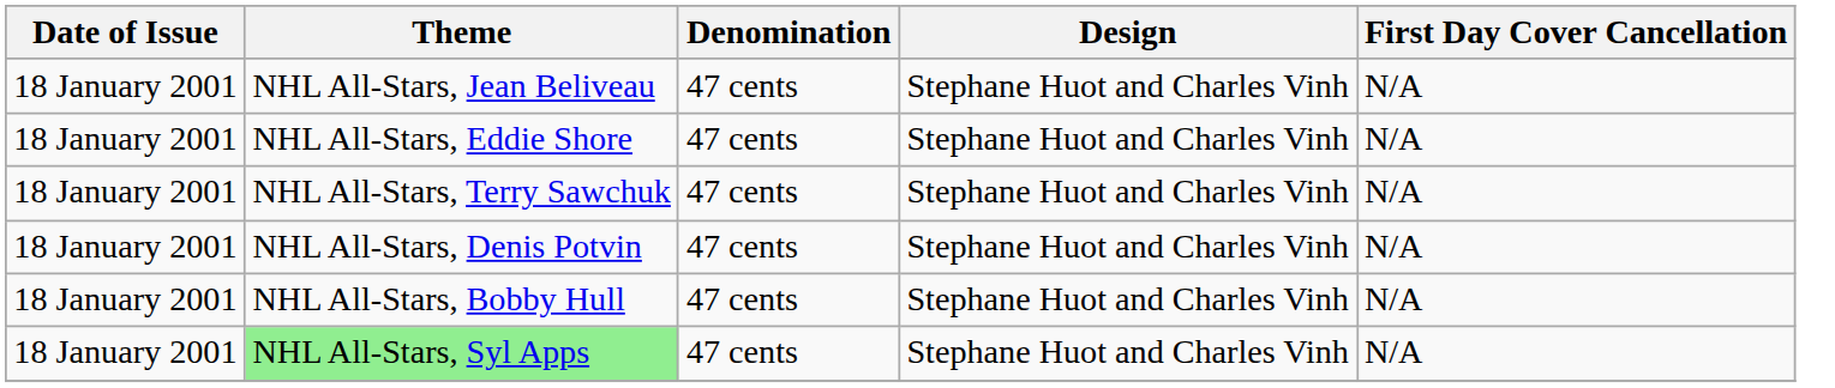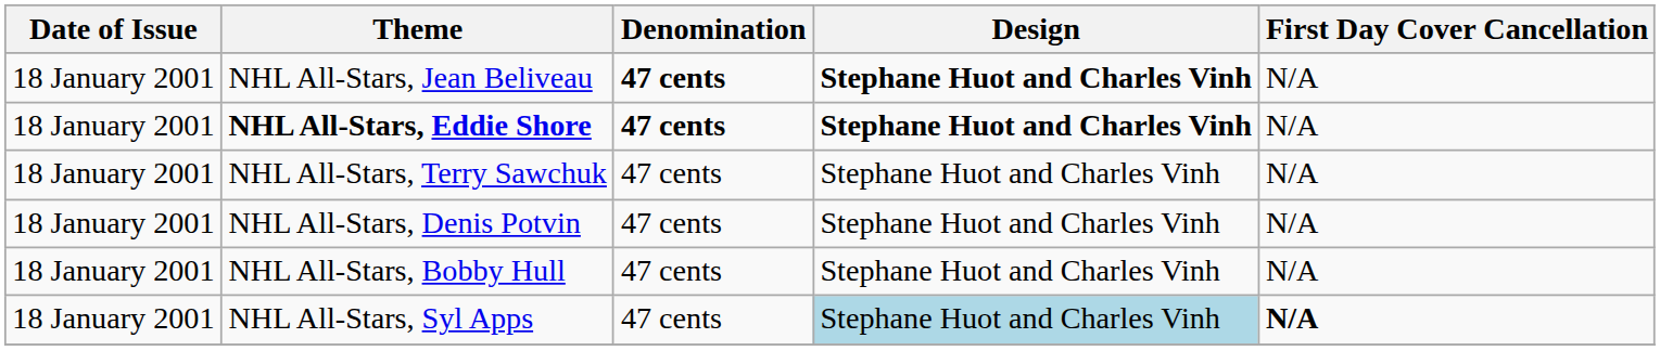row 2 | Denomination: normal -> bold
row 2 | Design: normal -> bold
row 3 | Theme: normal -> bold
row 3 | Denomination: normal -> bold
row 3 | Design: normal -> bold
row 7 | Theme: lightgreen background -> no background
row 7 | Design: no background -> lightblue background
row 7 | First Day Cover Cancellation: normal -> bold
